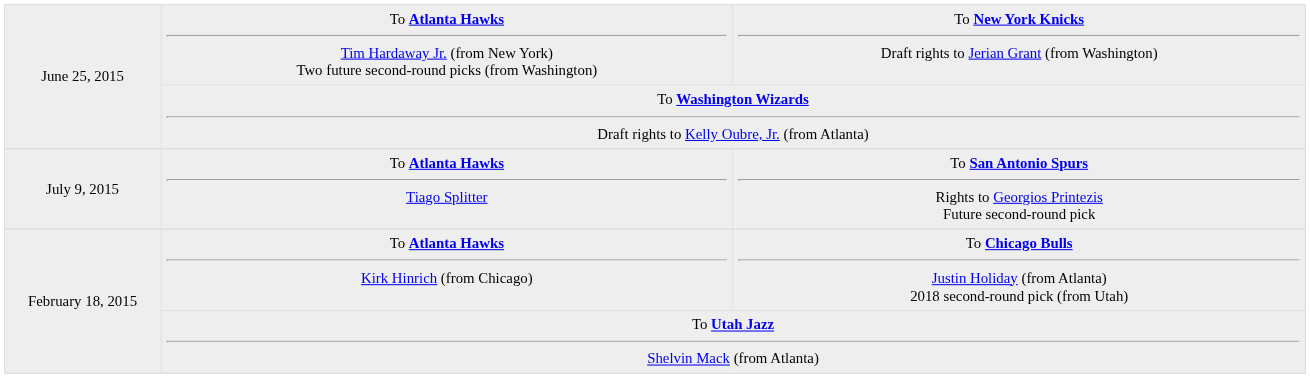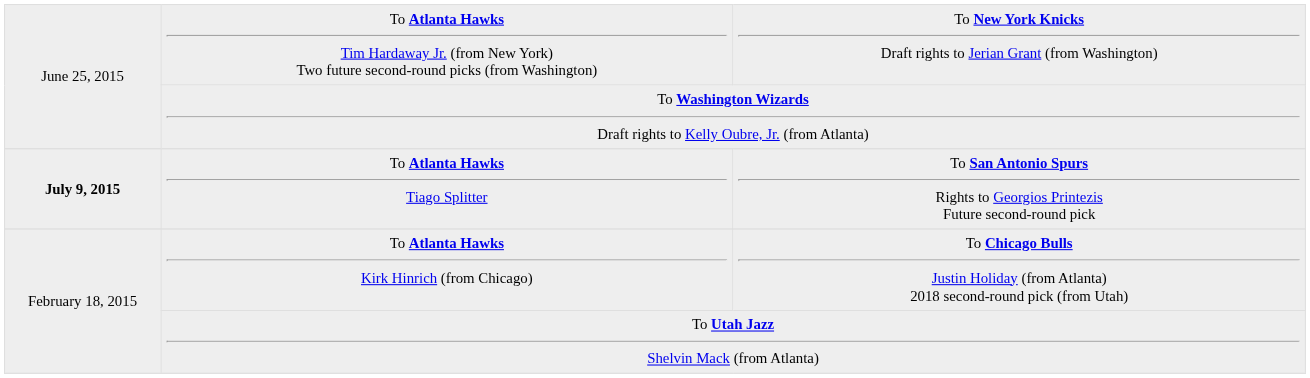To Atlanta Hawks Tiago Splitter | column 1: normal -> bold
